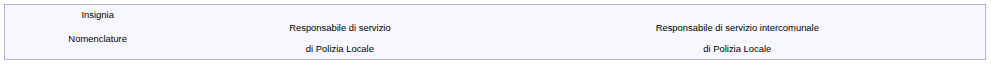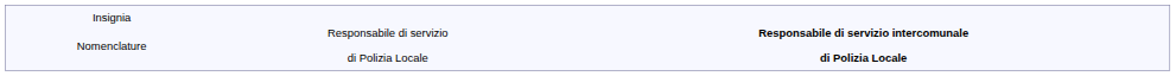Nomenclature | column 3: normal -> bold
